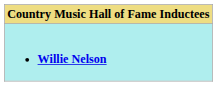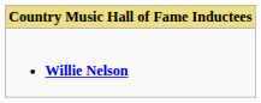row 2 | column 1: paleturquoise background -> no background
